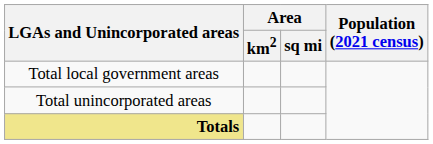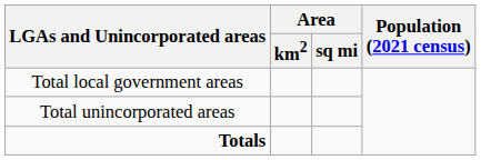row 5 | LGAs and Unincorporated areas: khaki background -> no background
